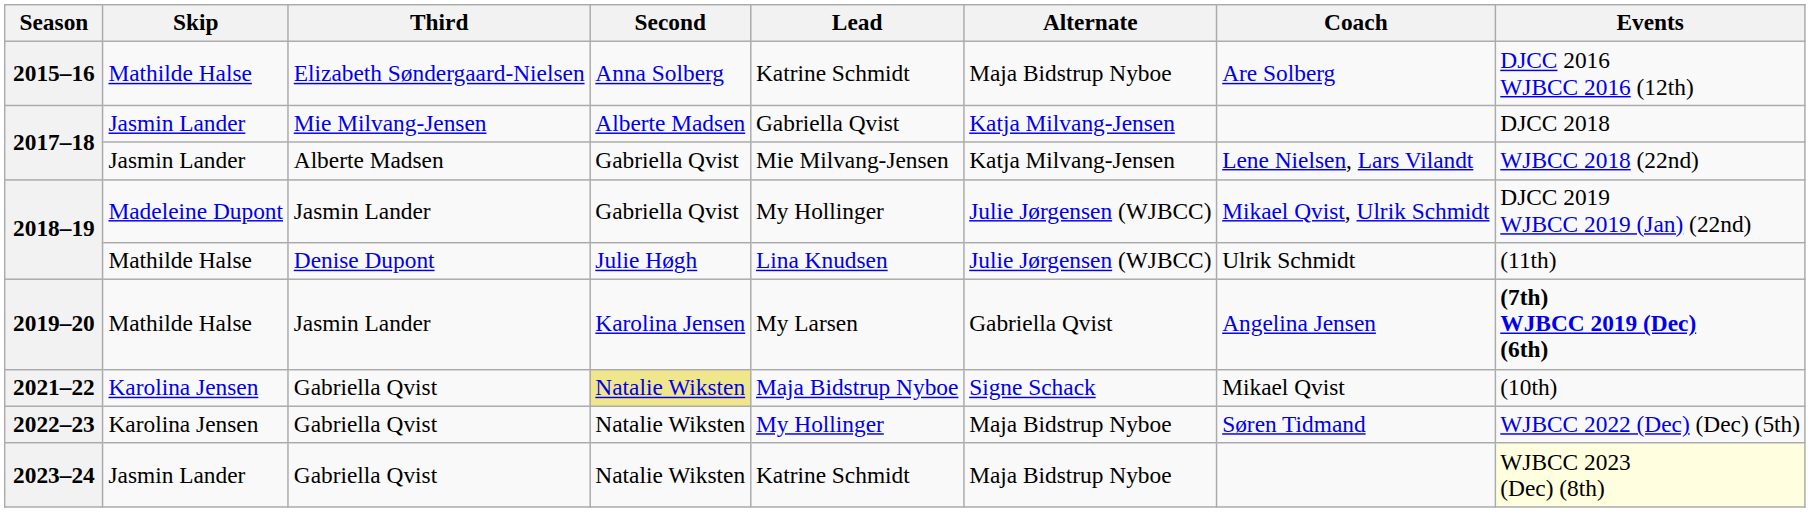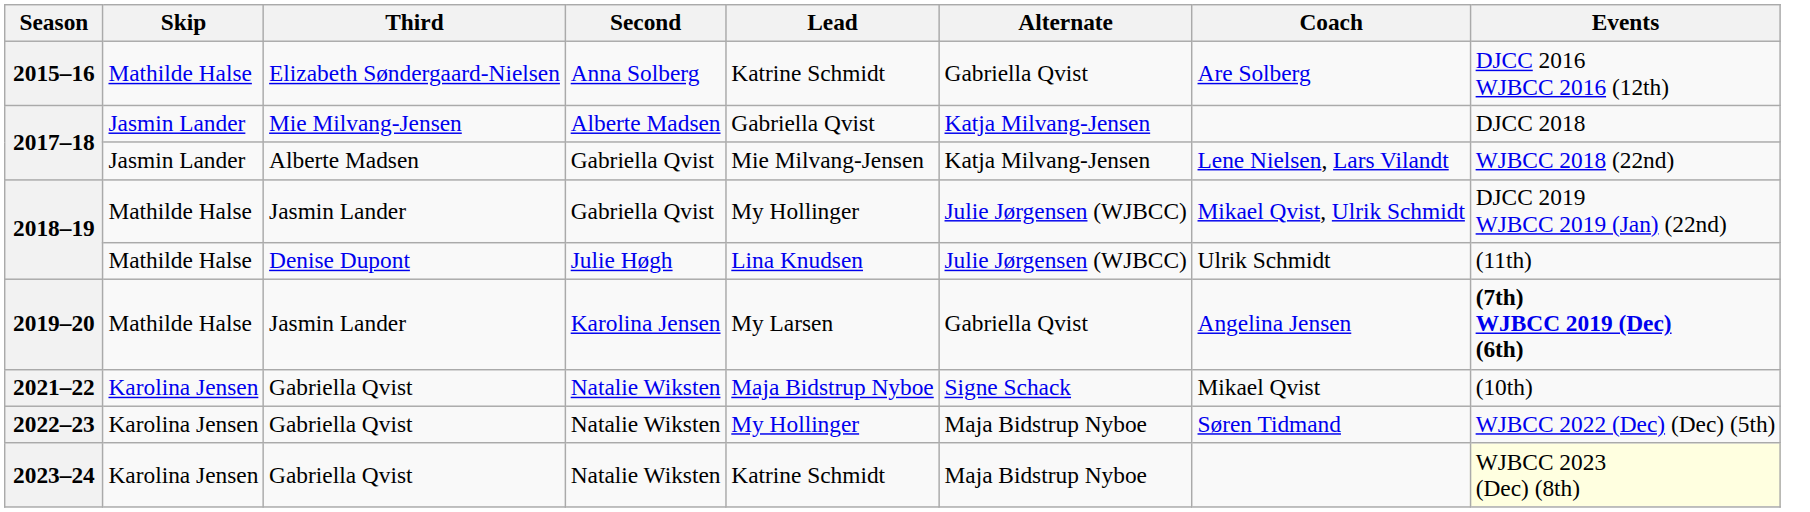2015–16 | Alternate: Maja Bidstrup Nyboe -> Gabriella Qvist
2018–19 / Jasmin Lander | Skip: Madeleine Dupont -> Mathilde Halse
2021–22 | Second: khaki background -> no background
2023–24 | Skip: Jasmin Lander -> Karolina Jensen
